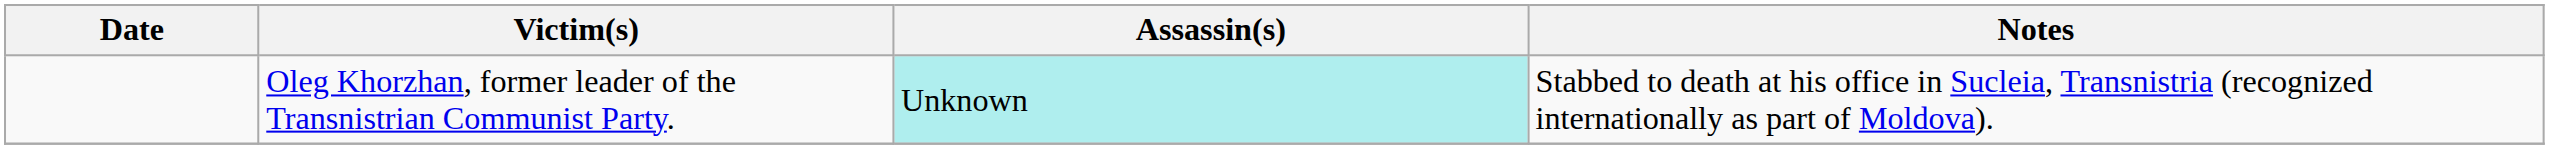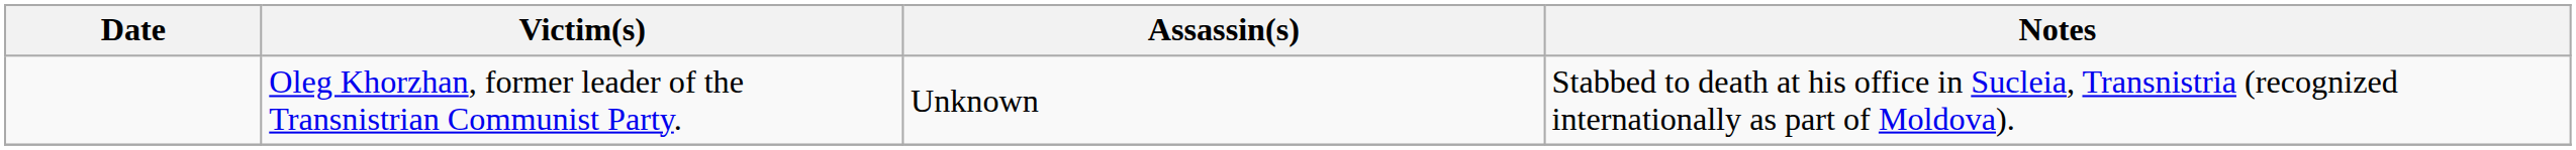row 2 | Assassin(s): paleturquoise background -> no background
